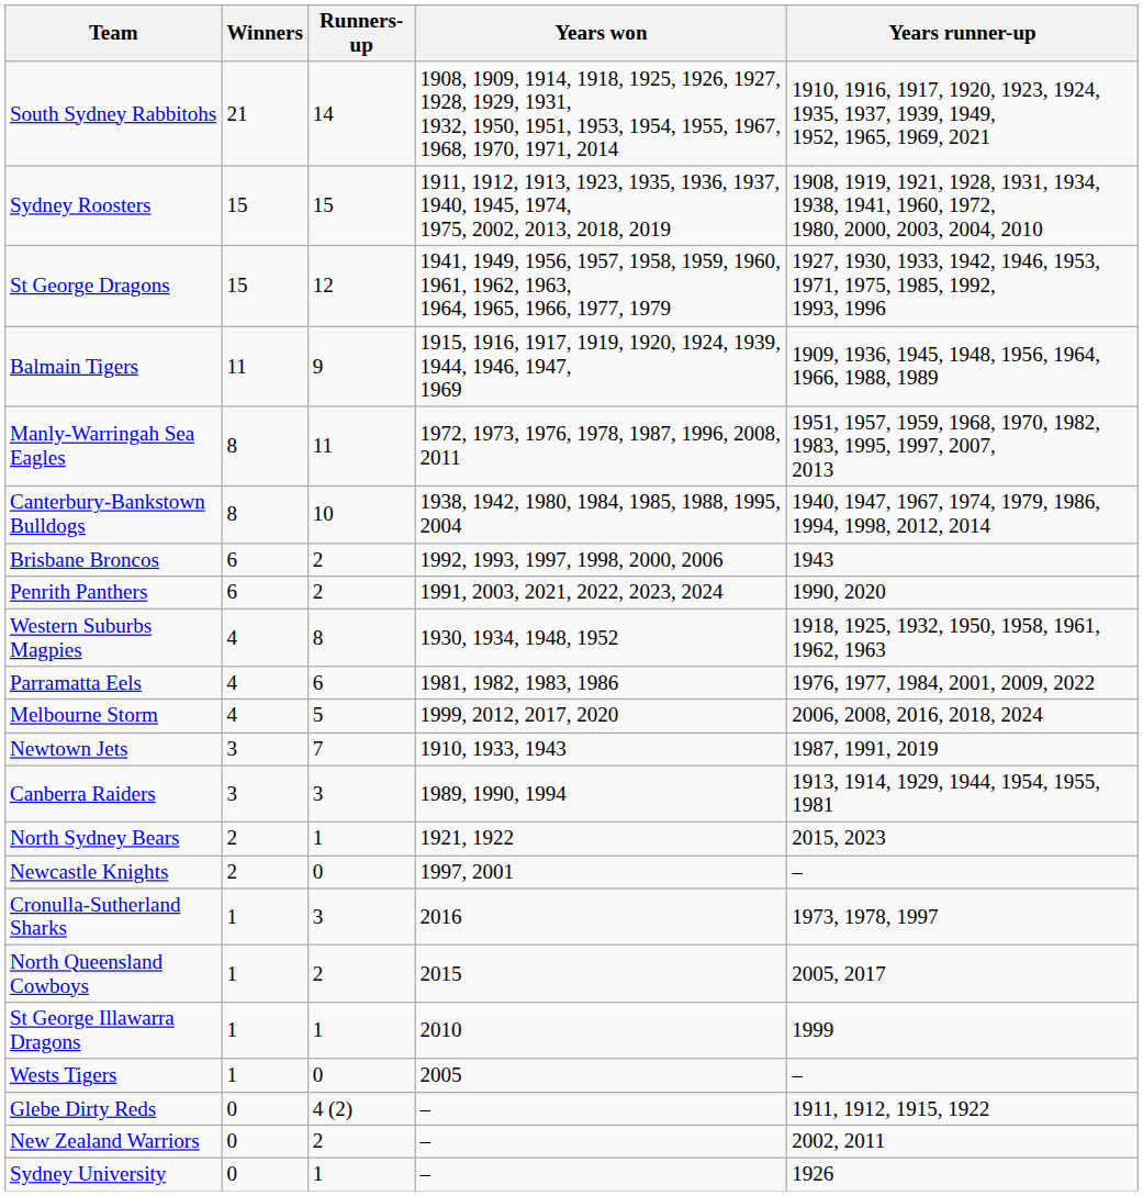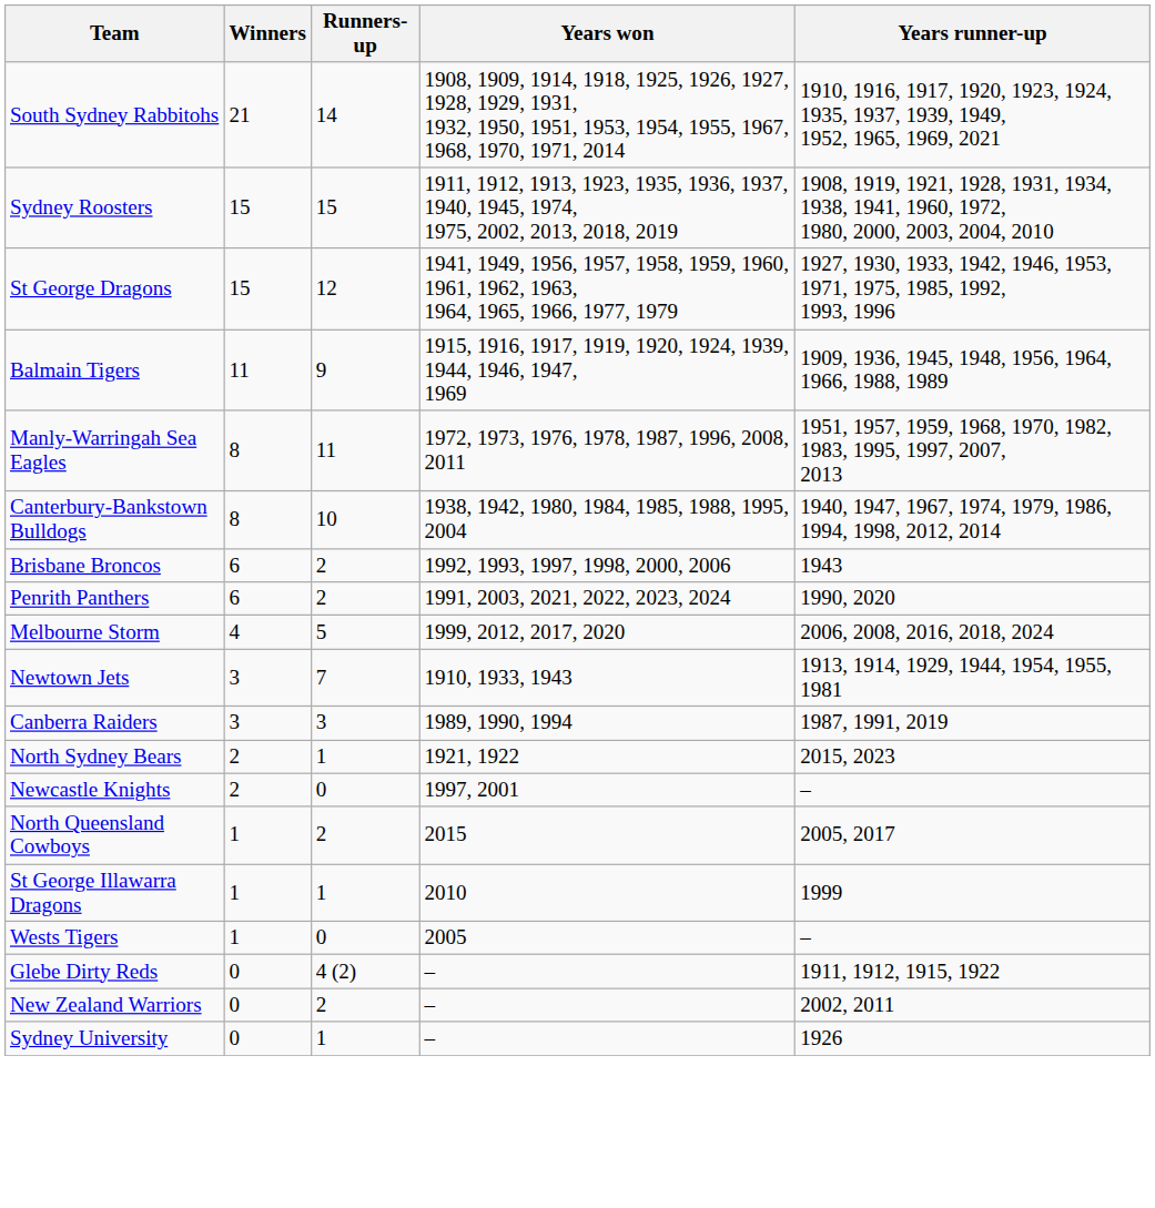- row: Western Suburbs Magpies | 4 | 8 | 1930, 1934, 1948, 1952 | 1918, 1925, 1932, 1950, 1958, 1961, 1962, 1963
- row: Parramatta Eels | 4 | 6 | 1981, 1982, 1983, 1986 | 1976, 1977, 1984, 2001, 2009, 2022
Newtown Jets | Years runner-up: 1987, 1991, 2019 -> 1913, 1914, 1929, 1944, 1954, 1955, 1981
Canberra Raiders | Years runner-up: 1913, 1914, 1929, 1944, 1954, 1955, 1981 -> 1987, 1991, 2019
- row: Cronulla-Sutherland Sharks | 1 | 3 | 2016 | 1973, 1978, 1997
